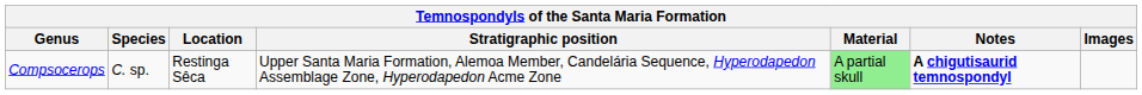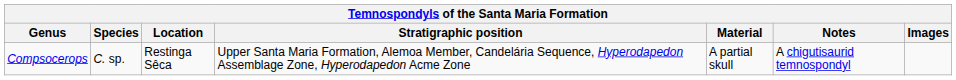Compsocerops | Material: lightgreen background -> no background
Compsocerops | Notes: bold -> normal
